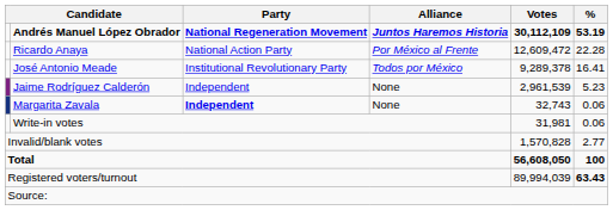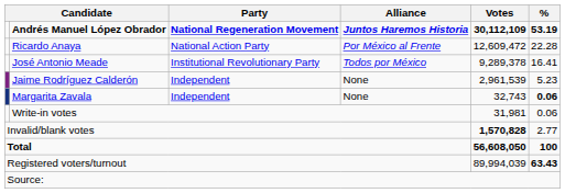Margarita Zavala | Party: bold -> normal
Margarita Zavala | %: normal -> bold
Invalid/blank votes | Votes: normal -> bold
